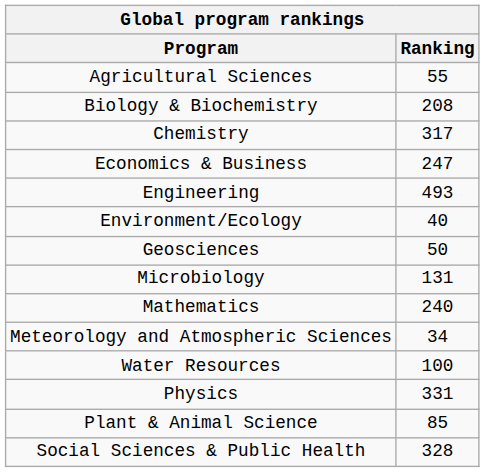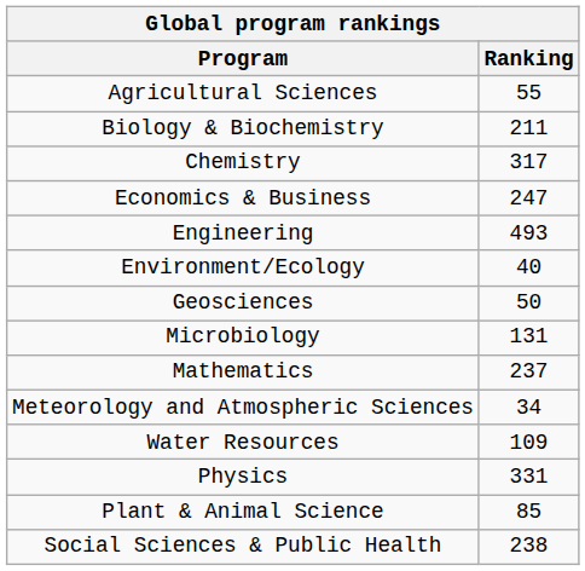Biology & Biochemistry | Ranking: 208 -> 211
Mathematics | Ranking: 240 -> 237
Water Resources | Ranking: 100 -> 109
Social Sciences & Public Health | Ranking: 328 -> 238
